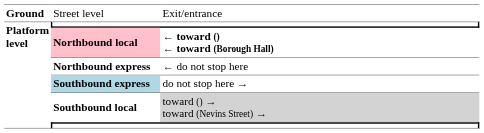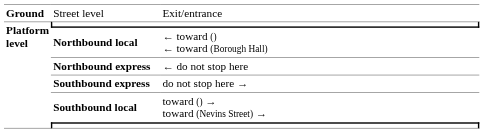Northbound local | column 2: pink background -> no background
Northbound local | column 3: bold -> normal
Southbound express | column 2: lightblue background -> no background
Southbound local | column 3: lightgrey background -> no background
